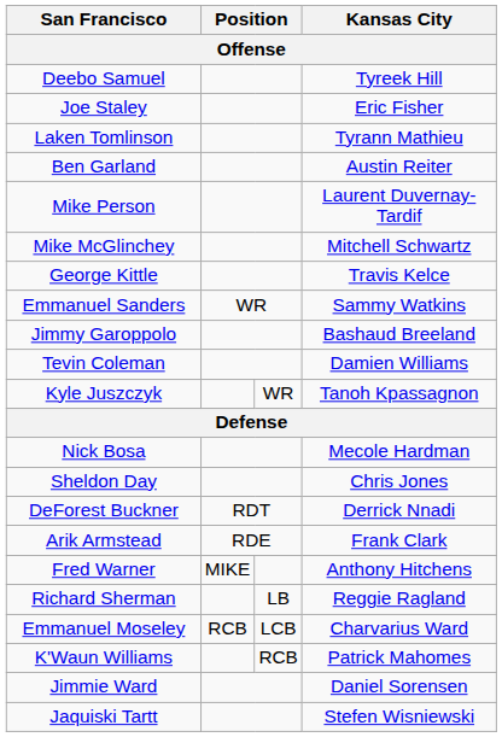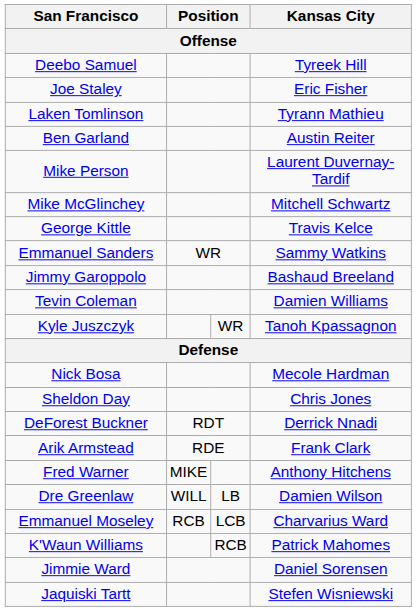+ row: Dre Greenlaw | WILL | LB | Damien Wilson
- row: Richard Sherman | LB | Reggie Ragland
